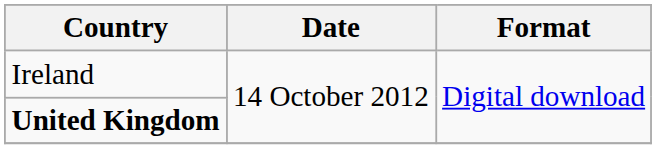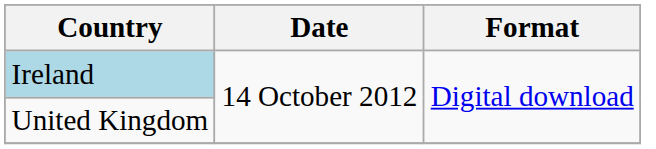Ireland | Country: no background -> lightblue background
United Kingdom | Country: bold -> normal
